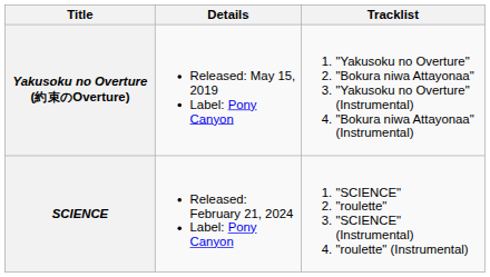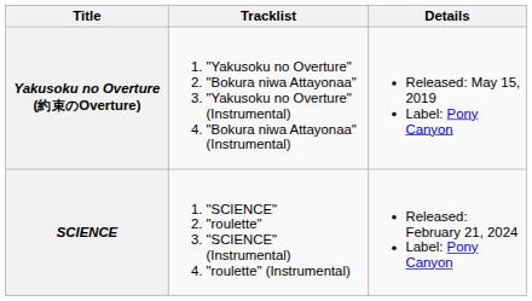columns swapped: Details <-> Tracklist
